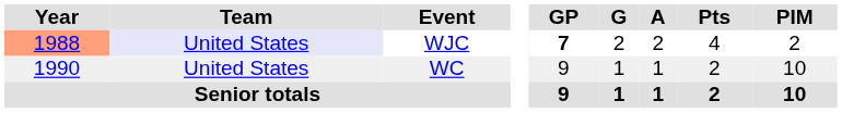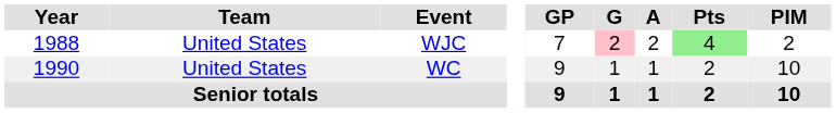WJC | Year: lightsalmon background -> no background
WJC | Team: lavender background -> no background
WJC | GP: bold -> normal
WJC | G: no background -> pink background
WJC | Pts: no background -> lightgreen background
